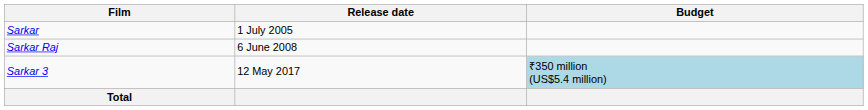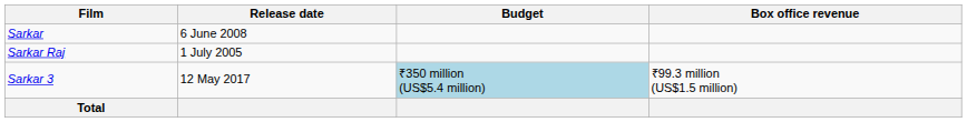+ column: Box office revenue | ₹99.3 million (US$1.5 million)
Sarkar | Release date: 1 July 2005 -> 6 June 2008
Sarkar Raj | Release date: 6 June 2008 -> 1 July 2005
